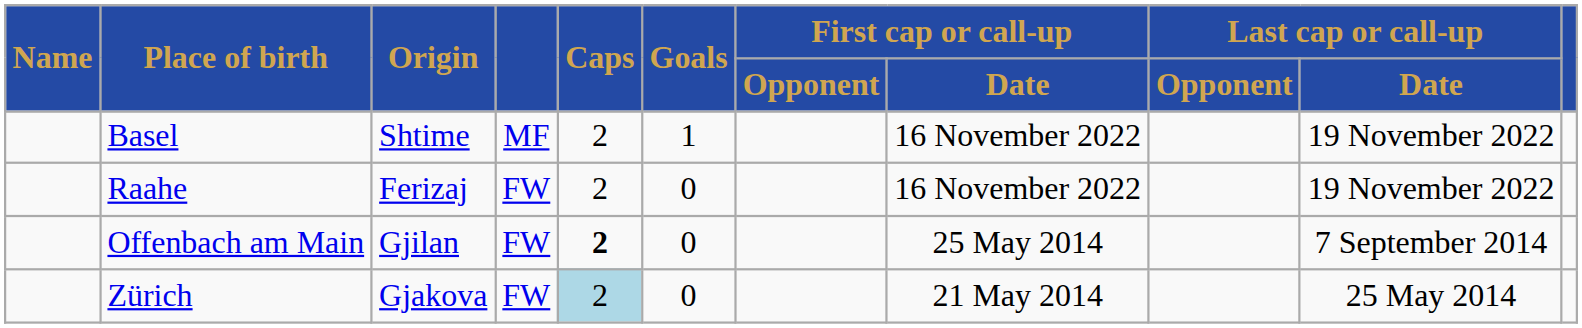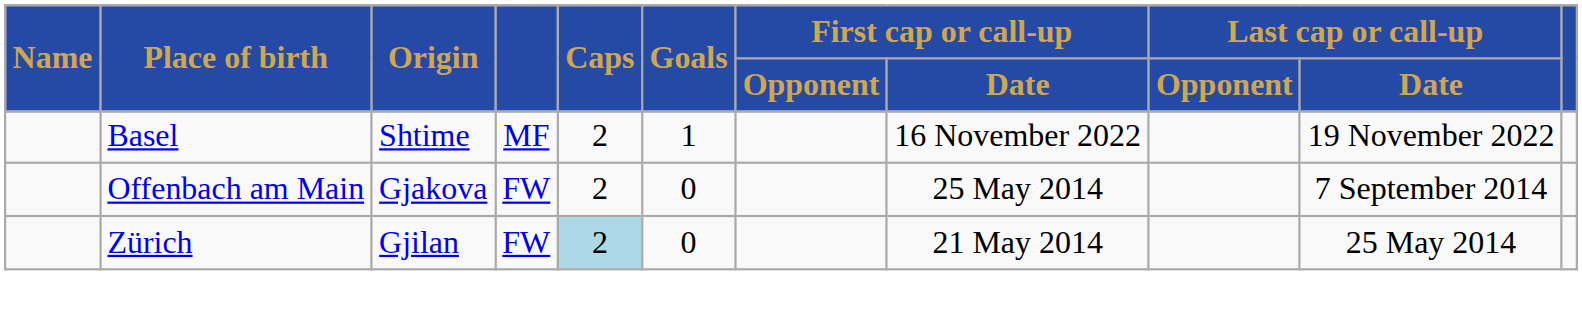- row: Raahe | Ferizaj | FW | 2 | 0 | 16 November 2022 | 19 November 2022
Offenbach am Main | Origin: Gjilan -> Gjakova
Offenbach am Main | Caps: bold -> normal
Zürich | Origin: Gjakova -> Gjilan
